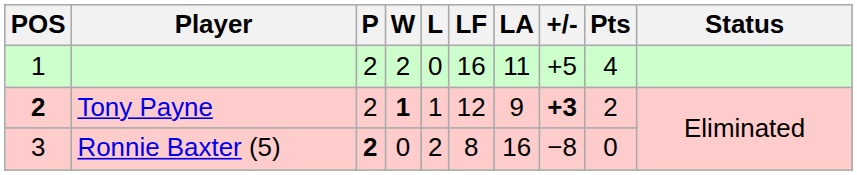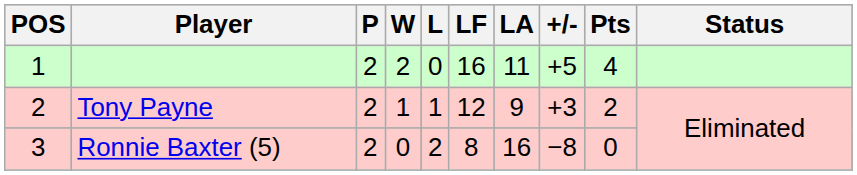Tony Payne | POS: bold -> normal
Tony Payne | W: bold -> normal
Tony Payne | +/-: bold -> normal
Ronnie Baxter (5) | P: bold -> normal
